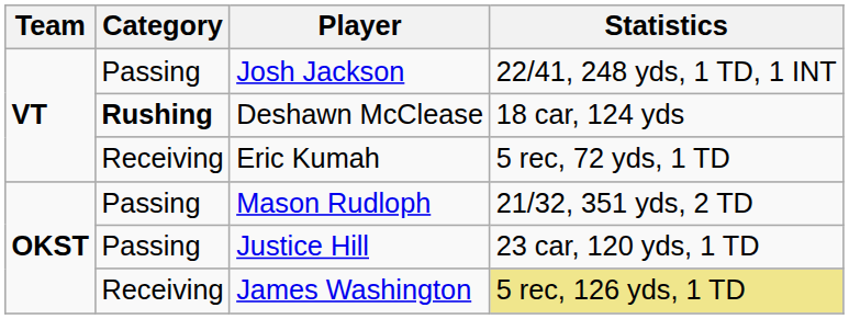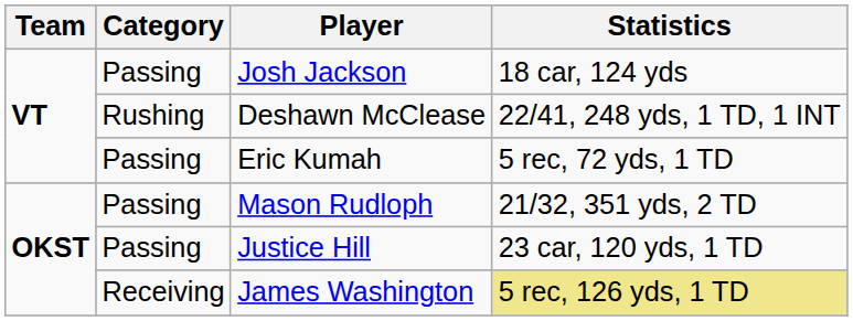Josh Jackson | Statistics: 22/41, 248 yds, 1 TD, 1 INT -> 18 car, 124 yds
Deshawn McClease | Category: bold -> normal
Deshawn McClease | Statistics: 18 car, 124 yds -> 22/41, 248 yds, 1 TD, 1 INT
Eric Kumah | Category: Receiving -> Passing
